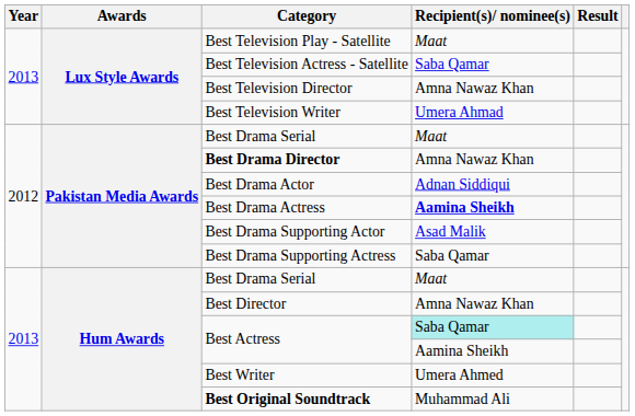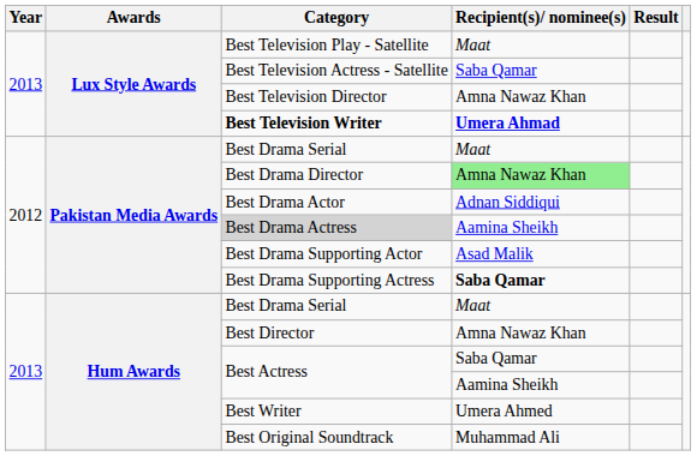Best Television Writer | Category: normal -> bold
Best Television Writer | Recipient(s)/ nominee(s): normal -> bold
Best Drama Director | Category: bold -> normal
Best Drama Director | Recipient(s)/ nominee(s): no background -> lightgreen background
Best Drama Actress | Category: no background -> lightgrey background
Best Drama Actress | Recipient(s)/ nominee(s): bold -> normal
Best Drama Supporting Actress | Recipient(s)/ nominee(s): normal -> bold
Best Actress / Saba Qamar | Recipient(s)/ nominee(s): paleturquoise background -> no background
Best Original Soundtrack | Category: bold -> normal
